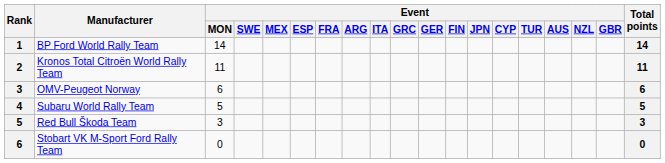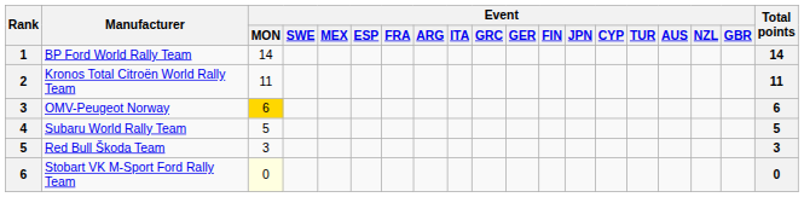OMV-Peugeot Norway | Event / MON: no background -> gold background
Stobart VK M-Sport Ford Rally Team | Event / MON: no background -> lightyellow background
